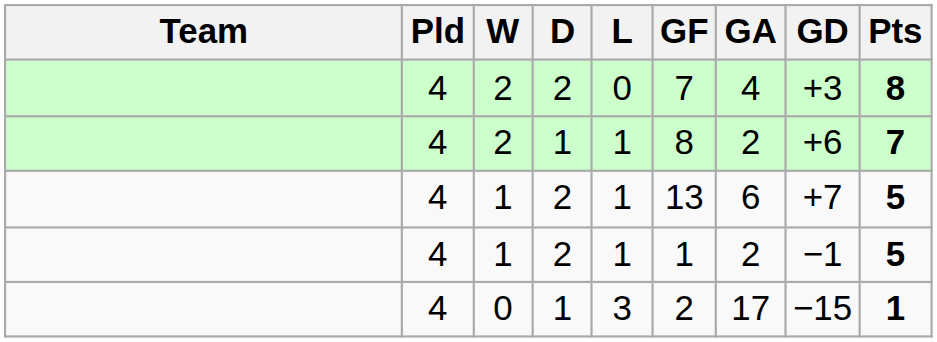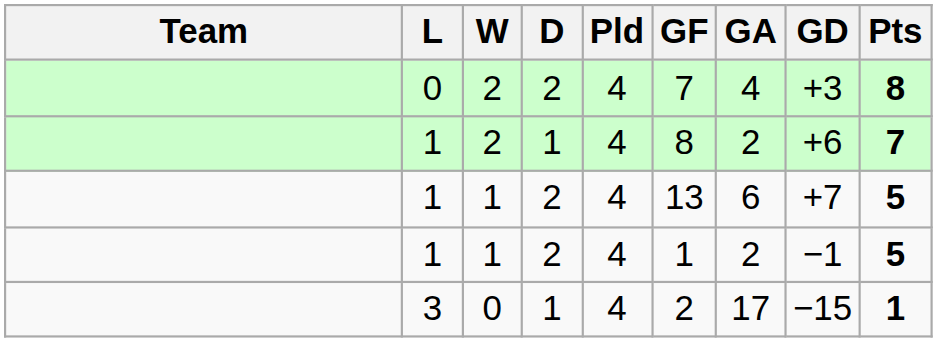columns swapped: Pld <-> L
